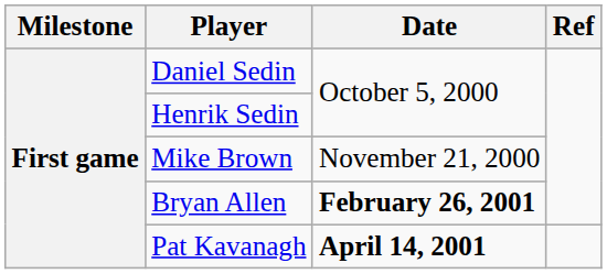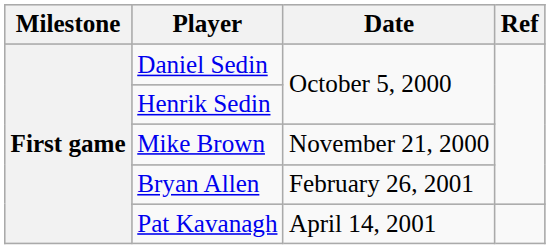Bryan Allen | Date: bold -> normal
Pat Kavanagh | Date: bold -> normal
